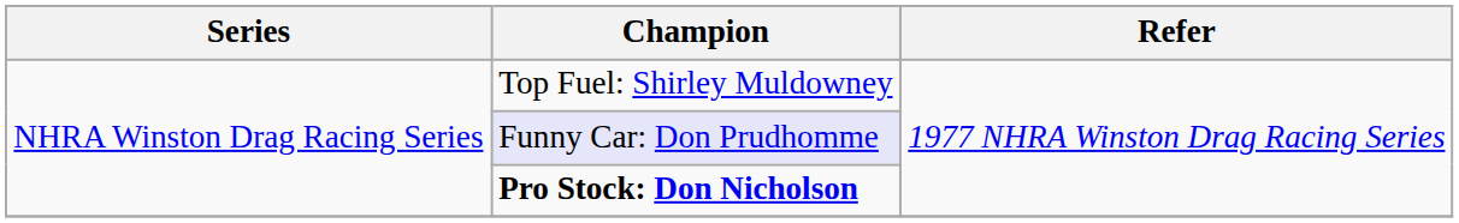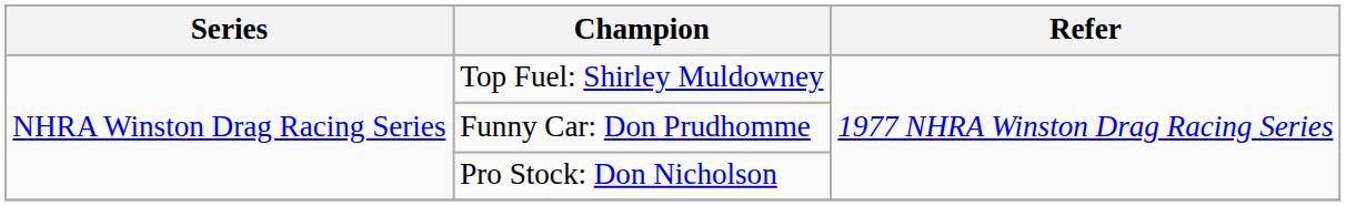Funny Car: Don Prudhomme | Champion: lavender background -> no background
Pro Stock: Don Nicholson | Champion: bold -> normal
